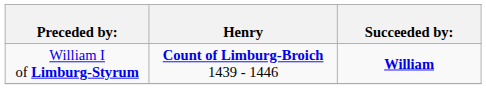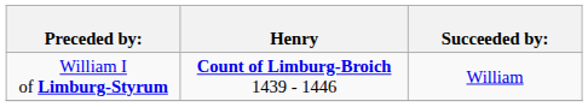William I of Limburg-Styrum | Succeeded by:: bold -> normal
